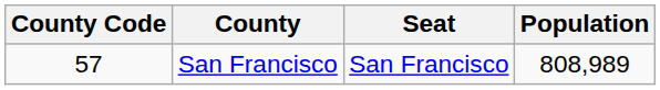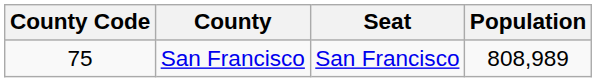row 2 | County Code: 57 -> 75
